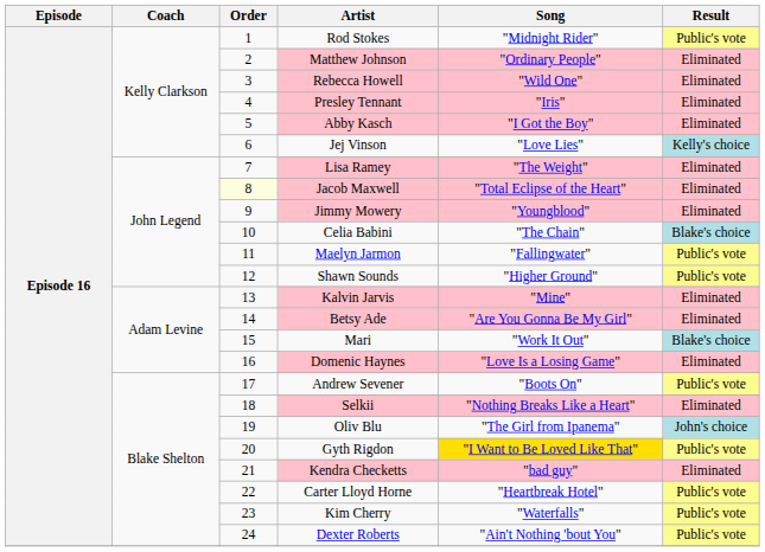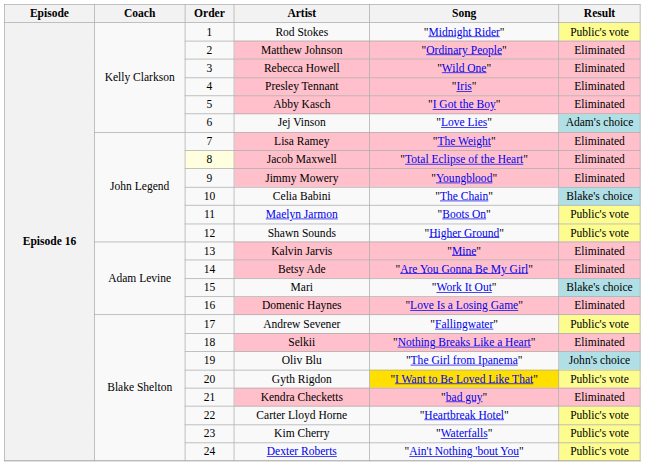Jej Vinson | Result: Kelly's choice -> Adam's choice
Maelyn Jarmon | Song: "Fallingwater" -> "Boots On"
Andrew Sevener | Song: "Boots On" -> "Fallingwater"
